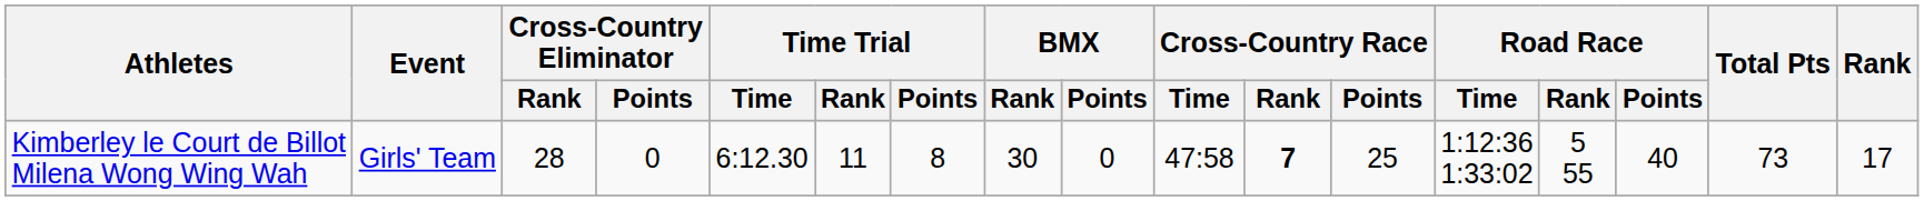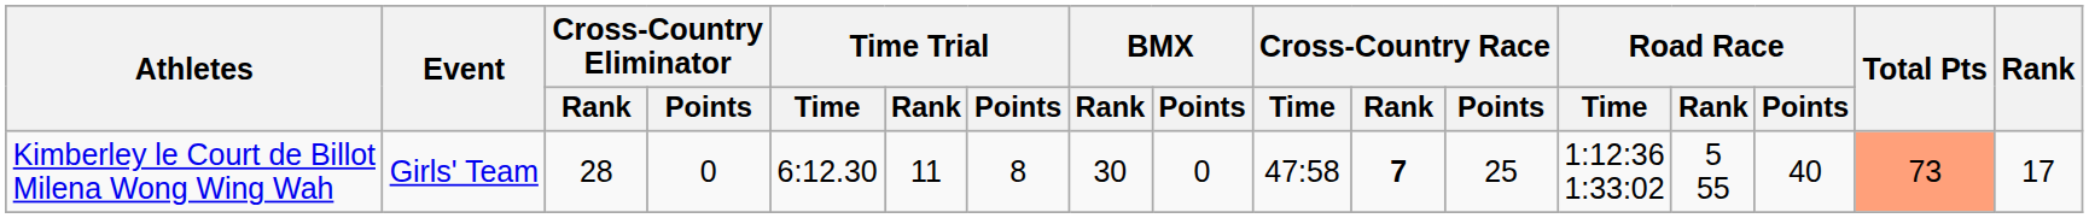Kimberley le Court de Billot Milena Wong Wing Wah | Total Pts: no background -> lightsalmon background
